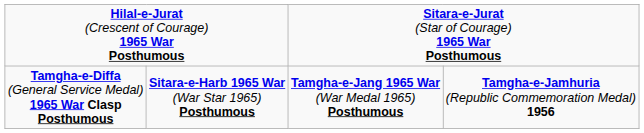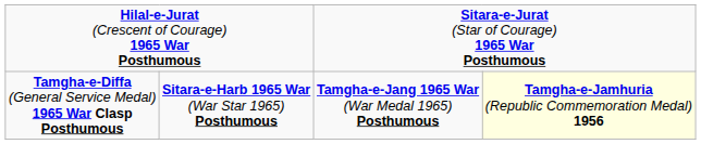row 2 | column 4: no background -> lightyellow background
